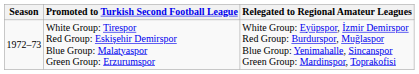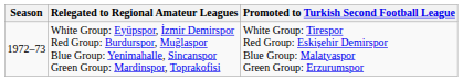columns swapped: Promoted to Turkish Second Football League <-> Relegated to Regional Amateur Leagues
